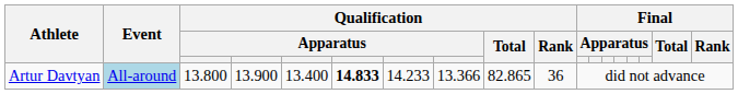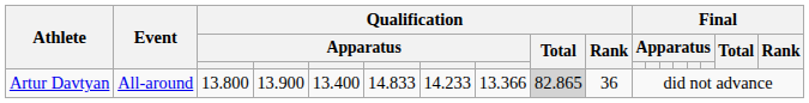row 4 | Event: lightblue background -> no background
row 4 | column 6: bold -> normal
row 4 | Qualification / Total: no background -> lightgrey background
